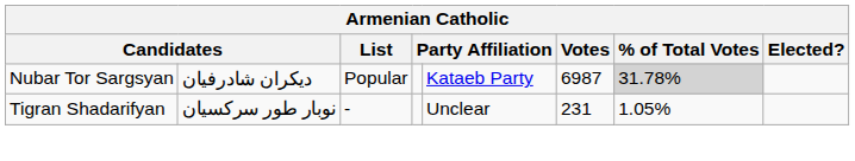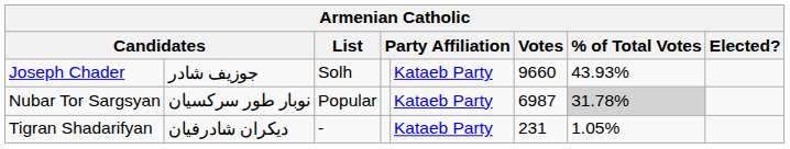+ row: Joseph Chader | جوزيف شادر | Solh | Kataeb Party | 9660 | 43.93%
Nubar Tor Sargsyan | column 2: ديكران شادرفيان -> نوبار طور سركسيان
Tigran Shadarifyan | column 2: نوبار طور سركسيان -> ديكران شادرفيان
Tigran Shadarifyan | column 5: Unclear -> Kataeb Party
